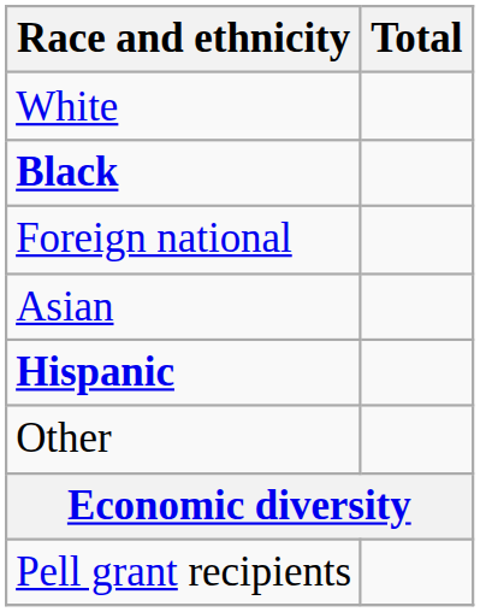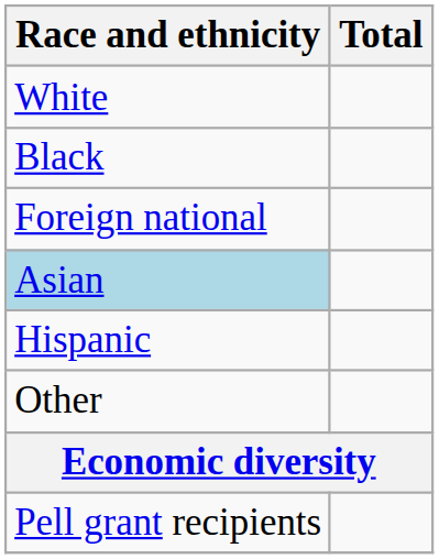Black | Race and ethnicity: bold -> normal
Asian | Race and ethnicity: no background -> lightblue background
Hispanic | Race and ethnicity: bold -> normal
